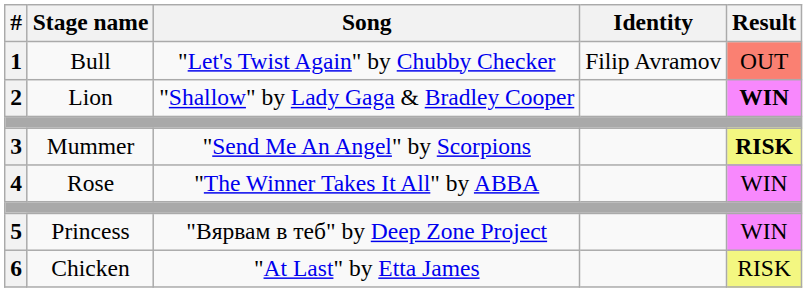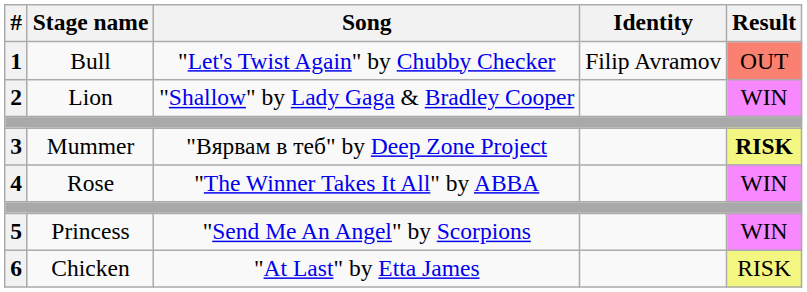2 | Result: bold -> normal
3 | Song: "Send Me An Angel" by Scorpions -> "Вярвам в теб" by Deep Zone Project
5 | Song: "Вярвам в теб" by Deep Zone Project -> "Send Me An Angel" by Scorpions
